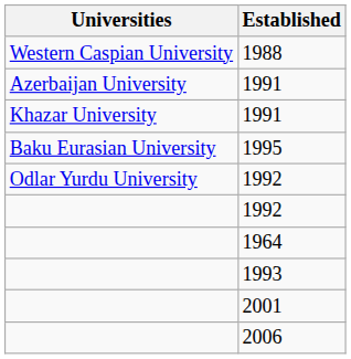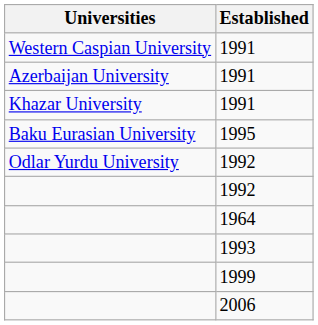row 2 | Established: 1988 -> 1991
row 10 | Established: 2001 -> 1999
